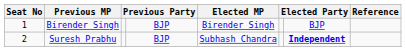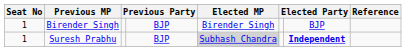Suresh Prabhu | Seat No: 2 -> 1
Suresh Prabhu | Elected MP: no background -> lightgrey background
